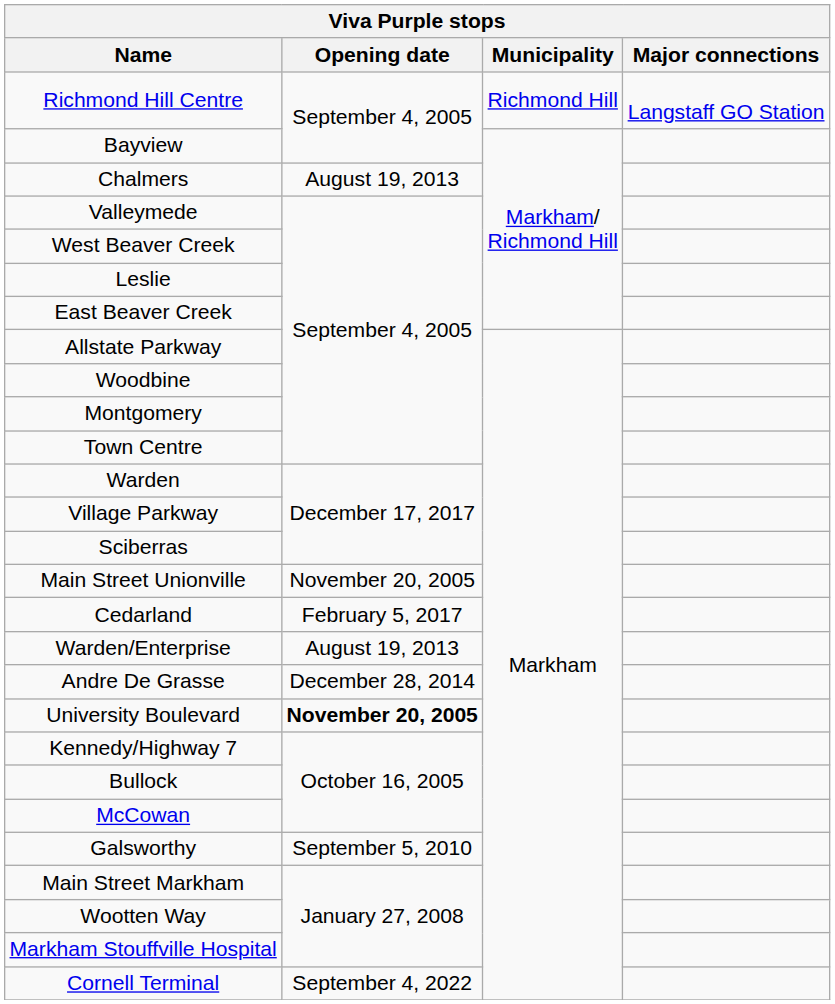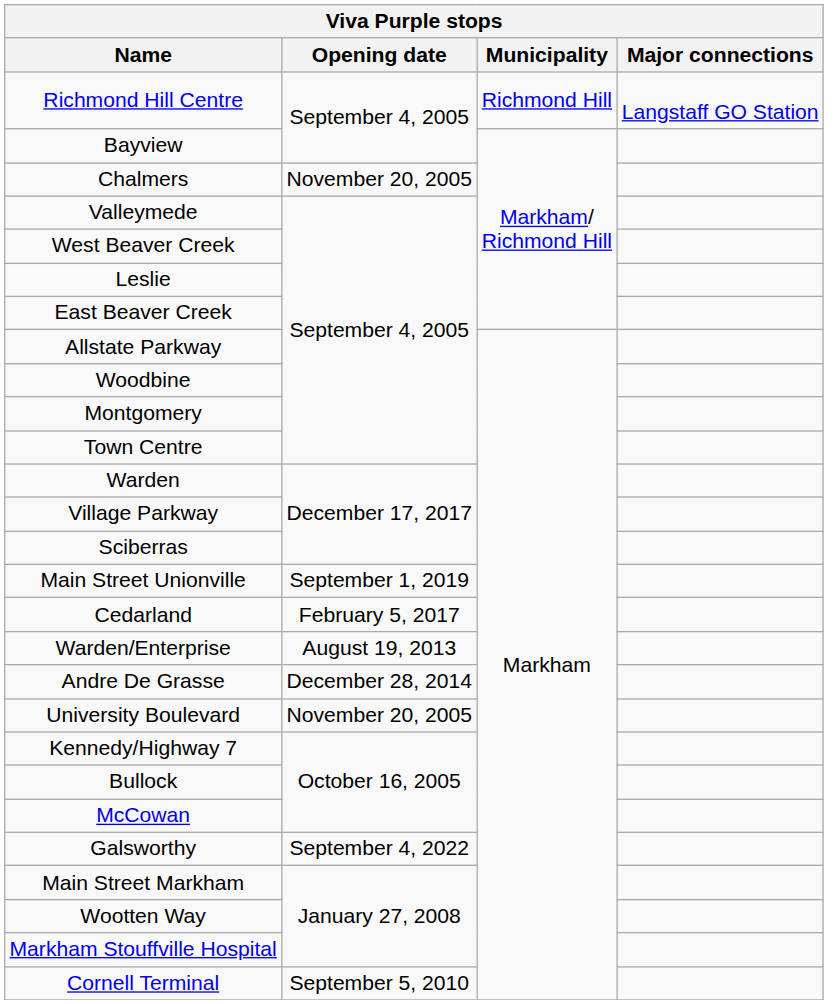Chalmers | Opening date: August 19, 2013 -> November 20, 2005
Main Street Unionville | Opening date: November 20, 2005 -> September 1, 2019
University Boulevard | Opening date: bold -> normal
Galsworthy | Opening date: September 5, 2010 -> September 4, 2022
Cornell Terminal | Opening date: September 4, 2022 -> September 5, 2010
